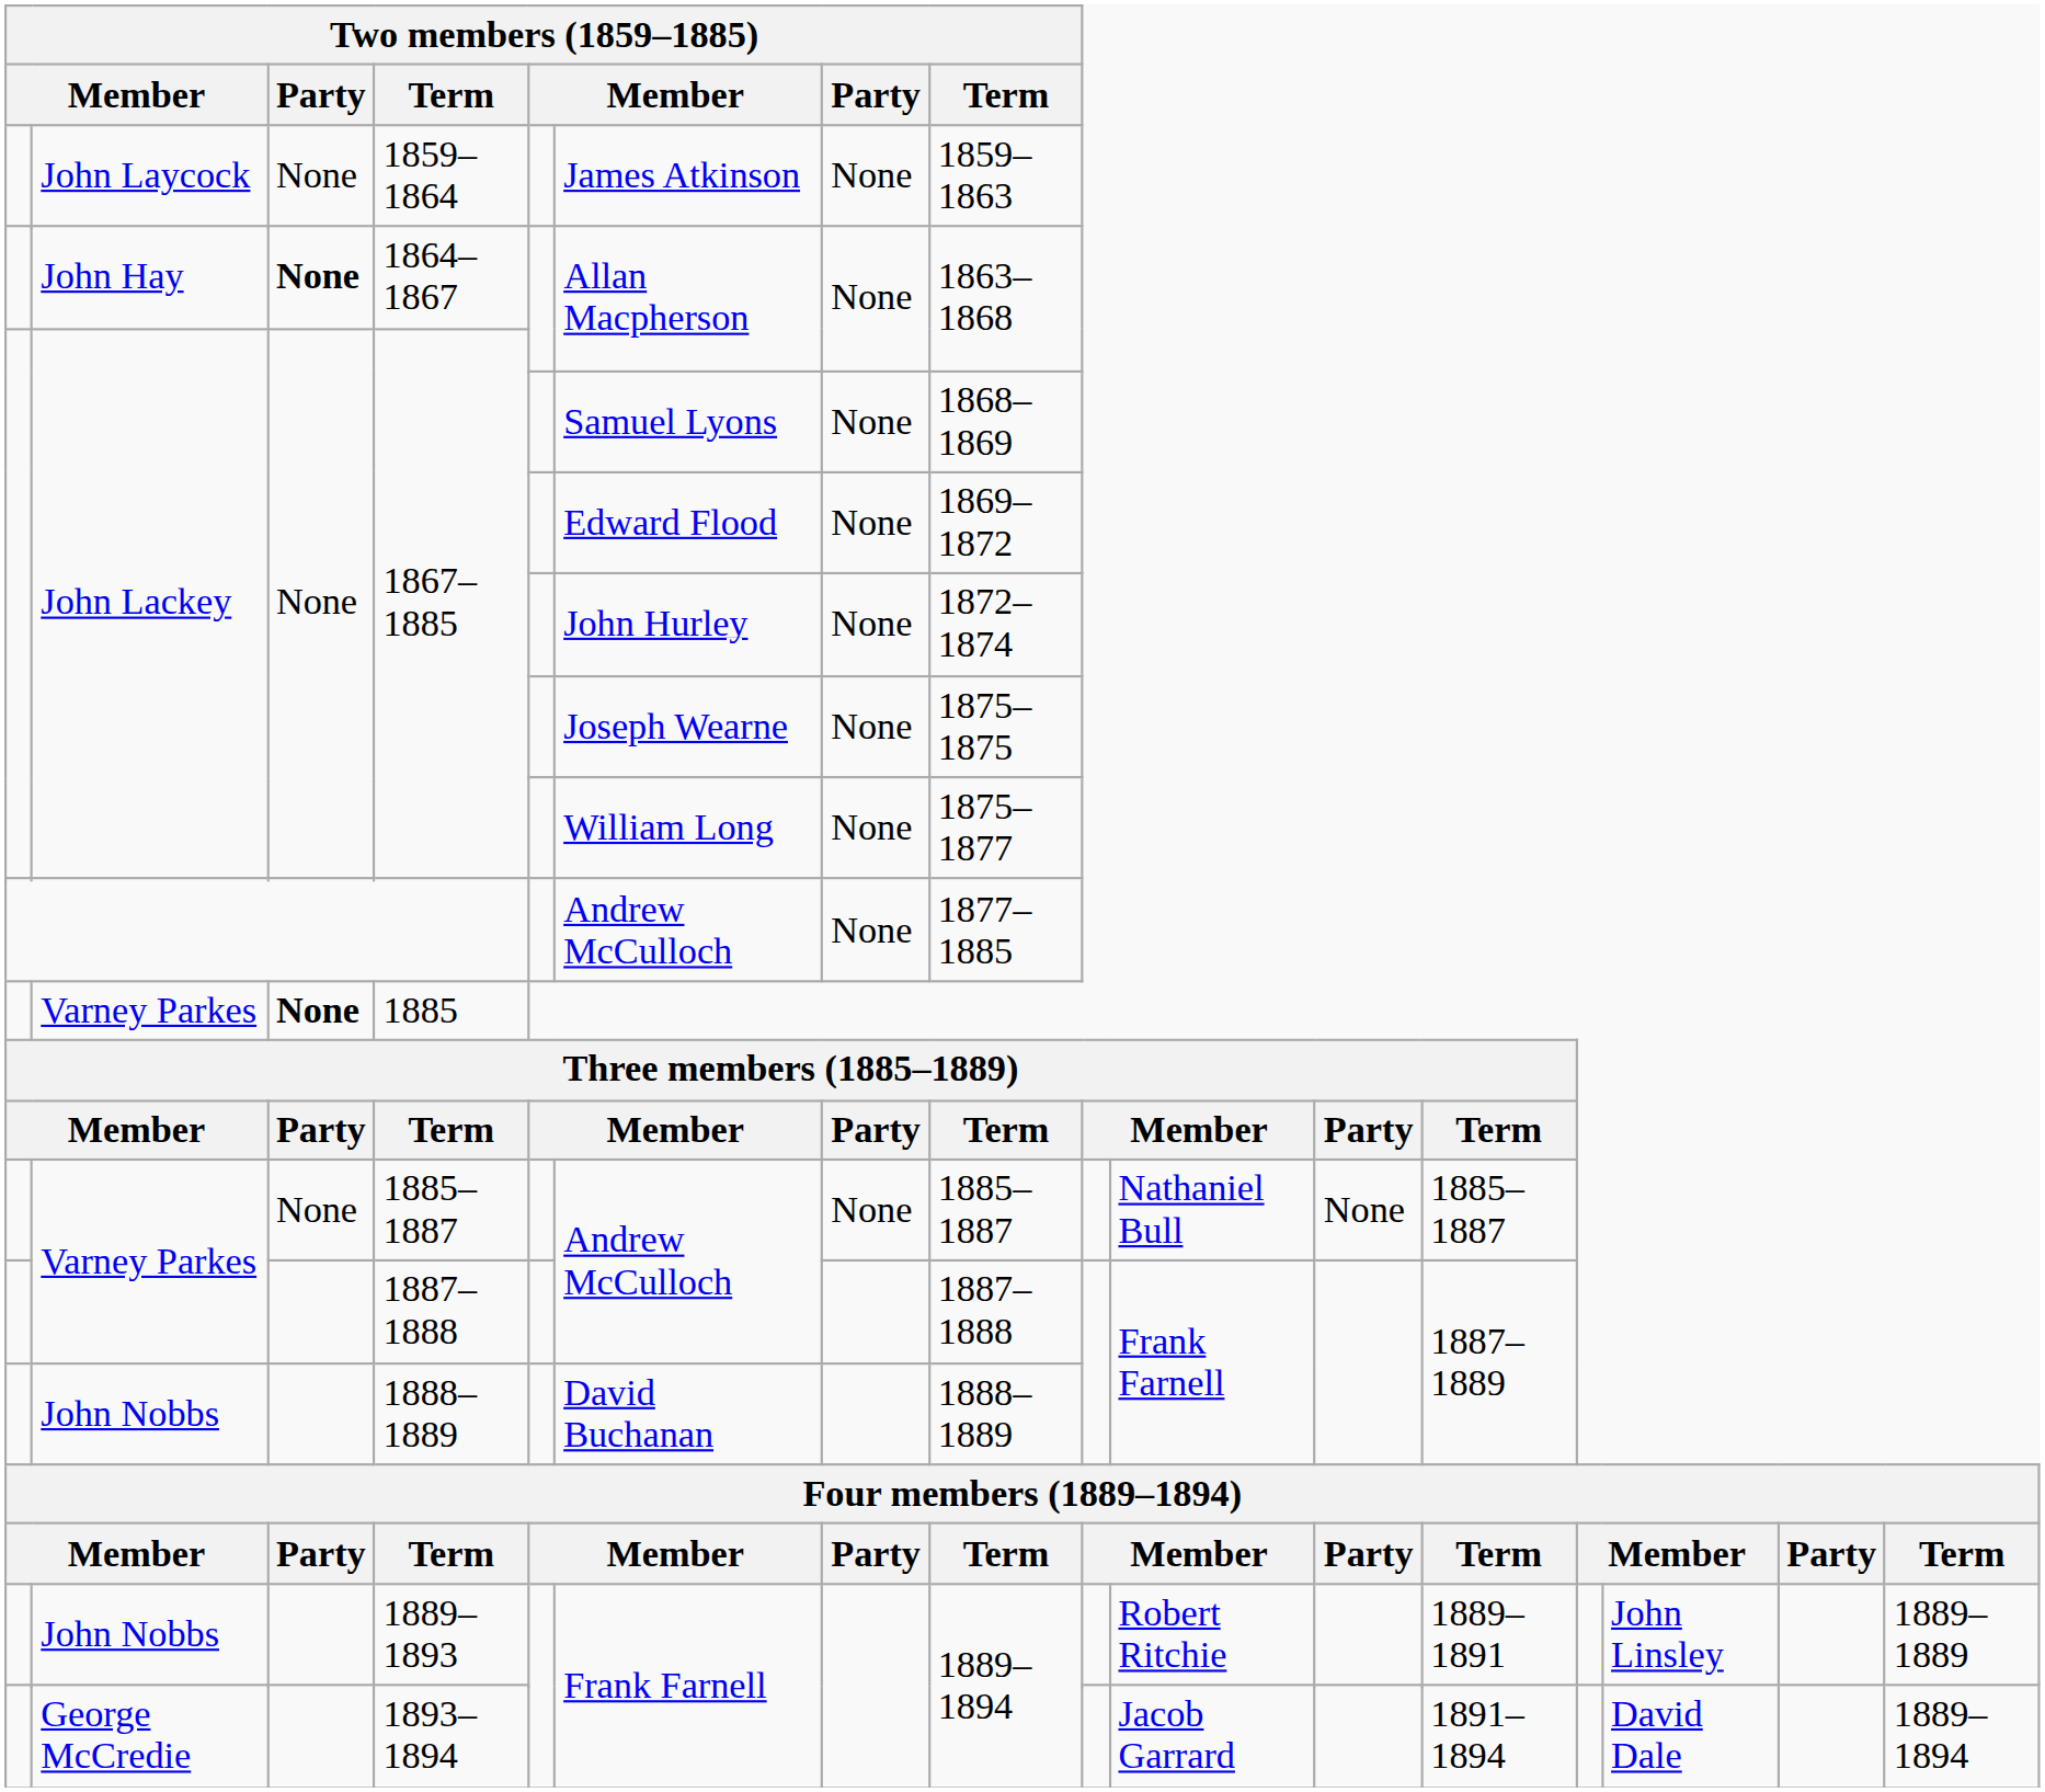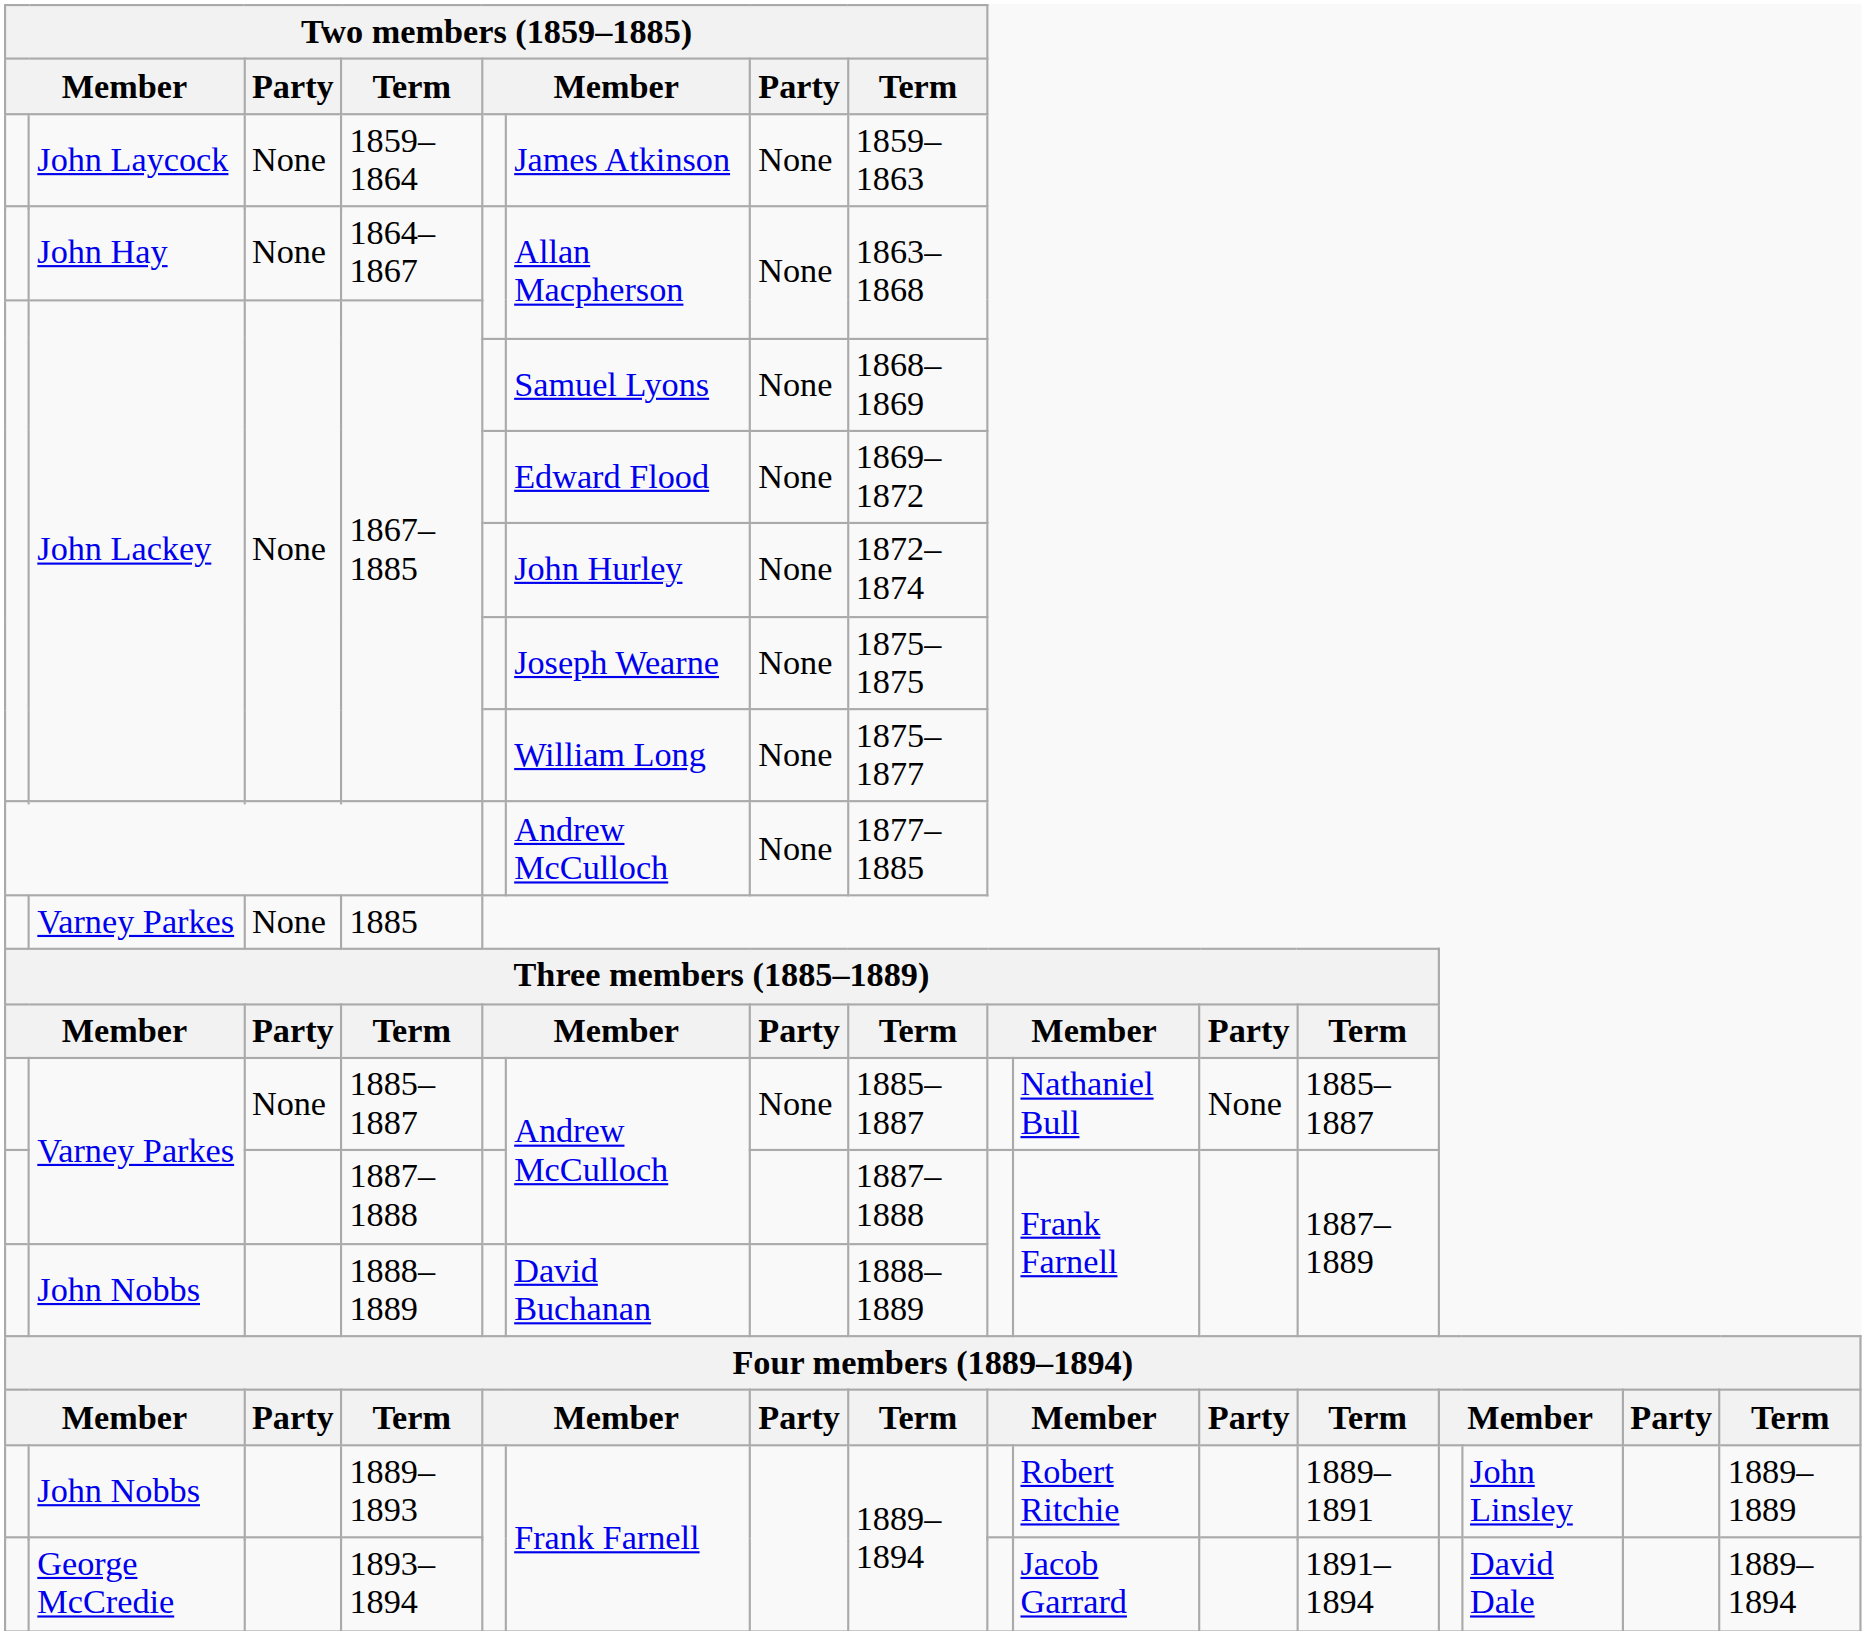1864–1867 | column 3: bold -> normal
1885 | column 3: bold -> normal
